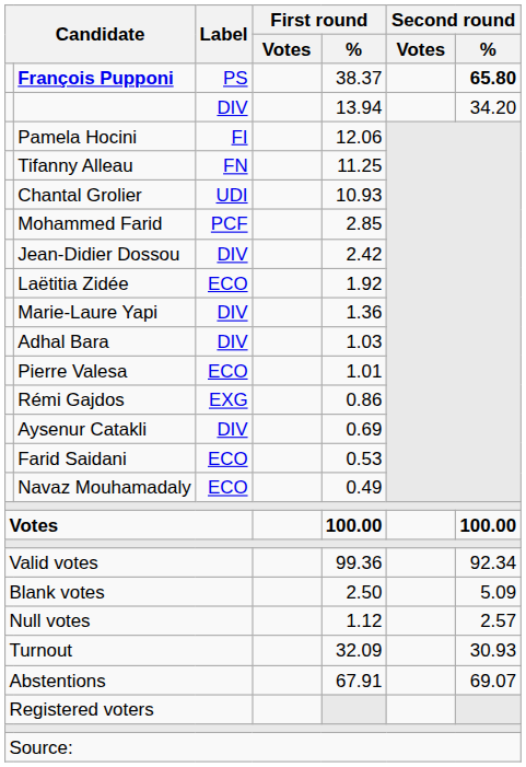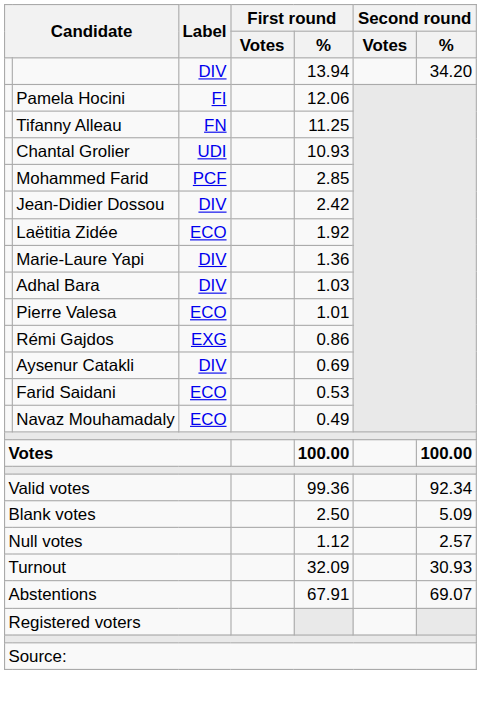- row: François Pupponi | PS | 38.37 | 65.80
